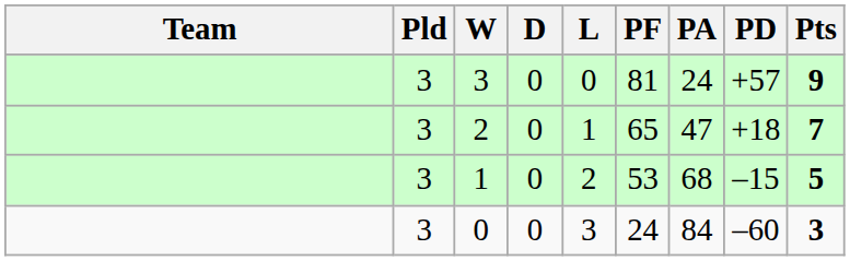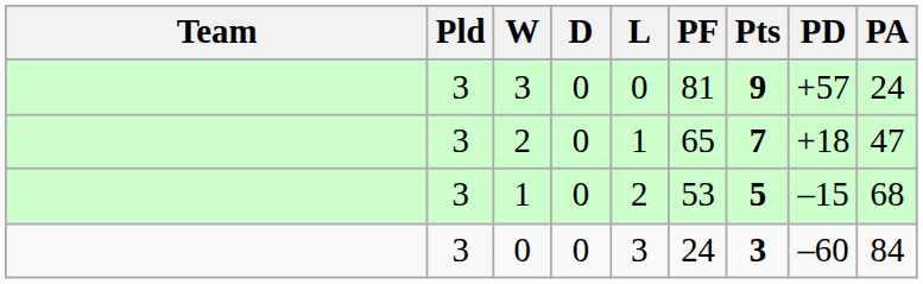columns swapped: PA <-> Pts
